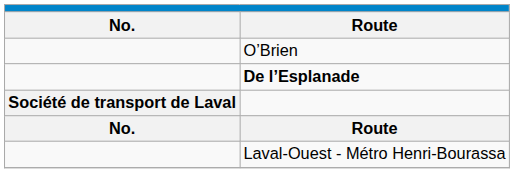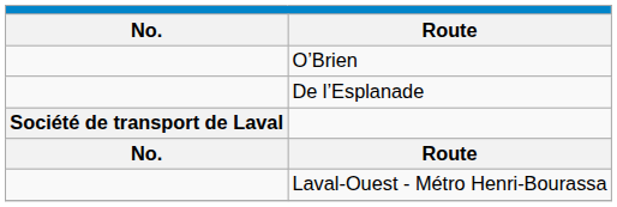De l’Esplanade | Route: bold -> normal
